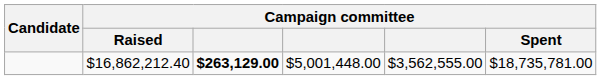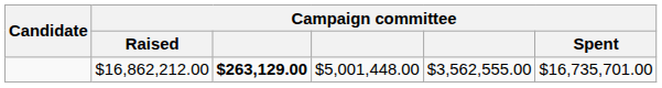row 3 | Campaign committee / Raised: $16,862,212.40 -> $16,862,212.00
row 3 | Campaign committee / Spent: $18,735,781.00 -> $16,735,701.00
